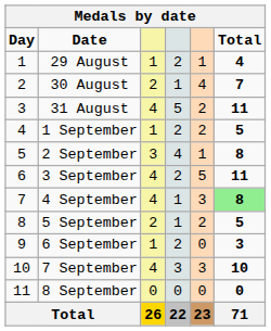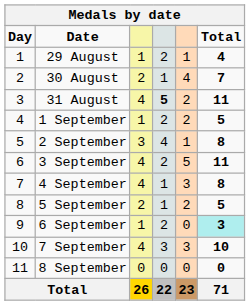31 August | column 4: normal -> bold
4 September | Total: lightgreen background -> no background
6 September | Total: no background -> paleturquoise background
